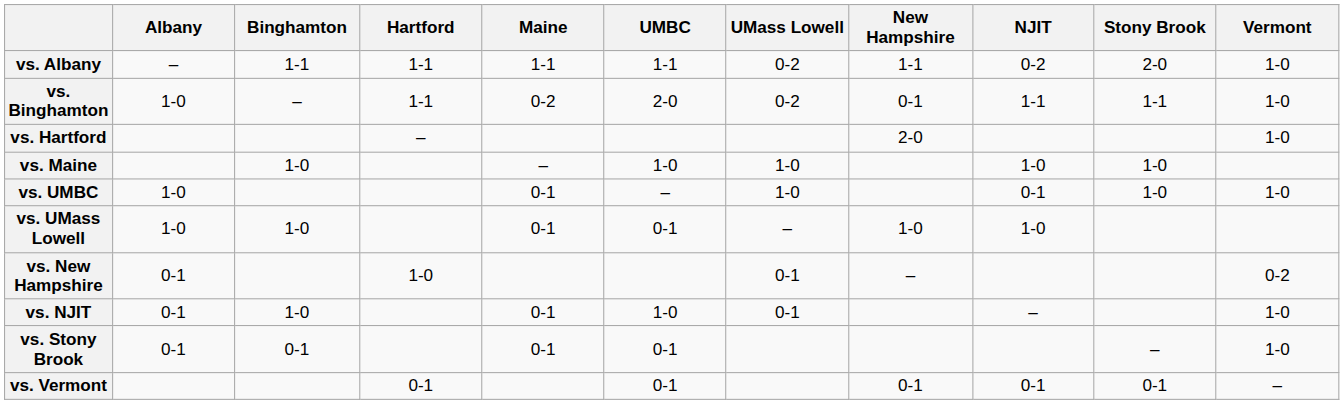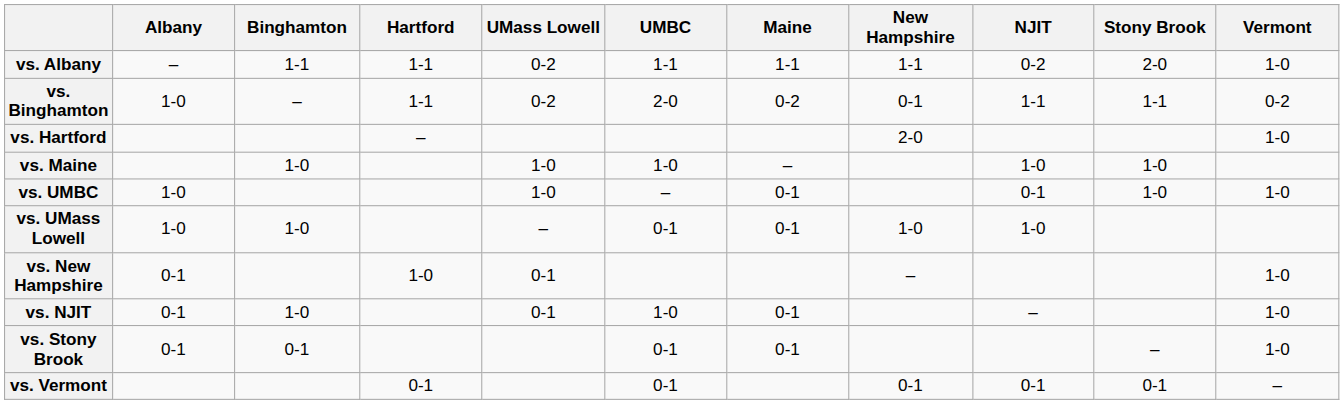columns swapped: Maine <-> UMass Lowell
vs. Binghamton | Vermont: 1-0 -> 0-2
vs. New Hampshire | Vermont: 0-2 -> 1-0
